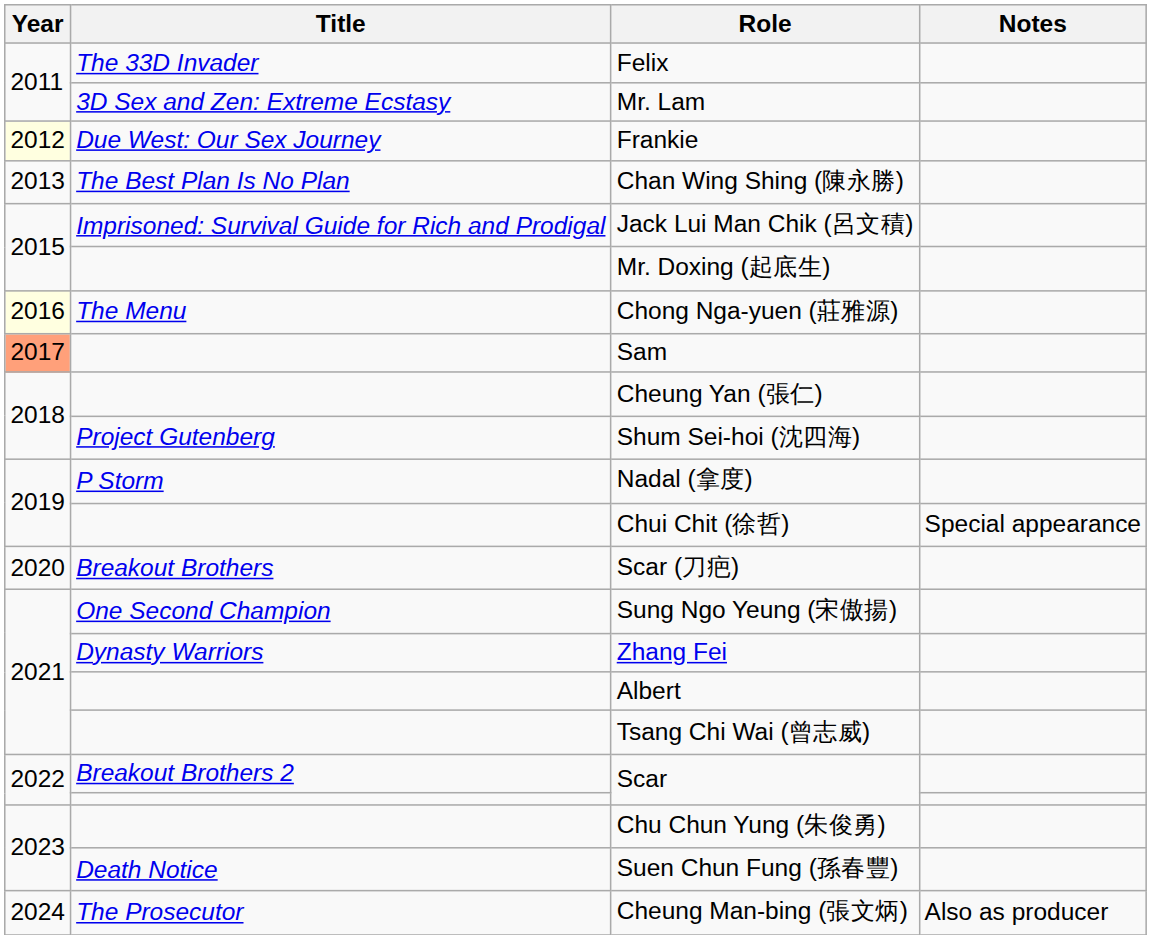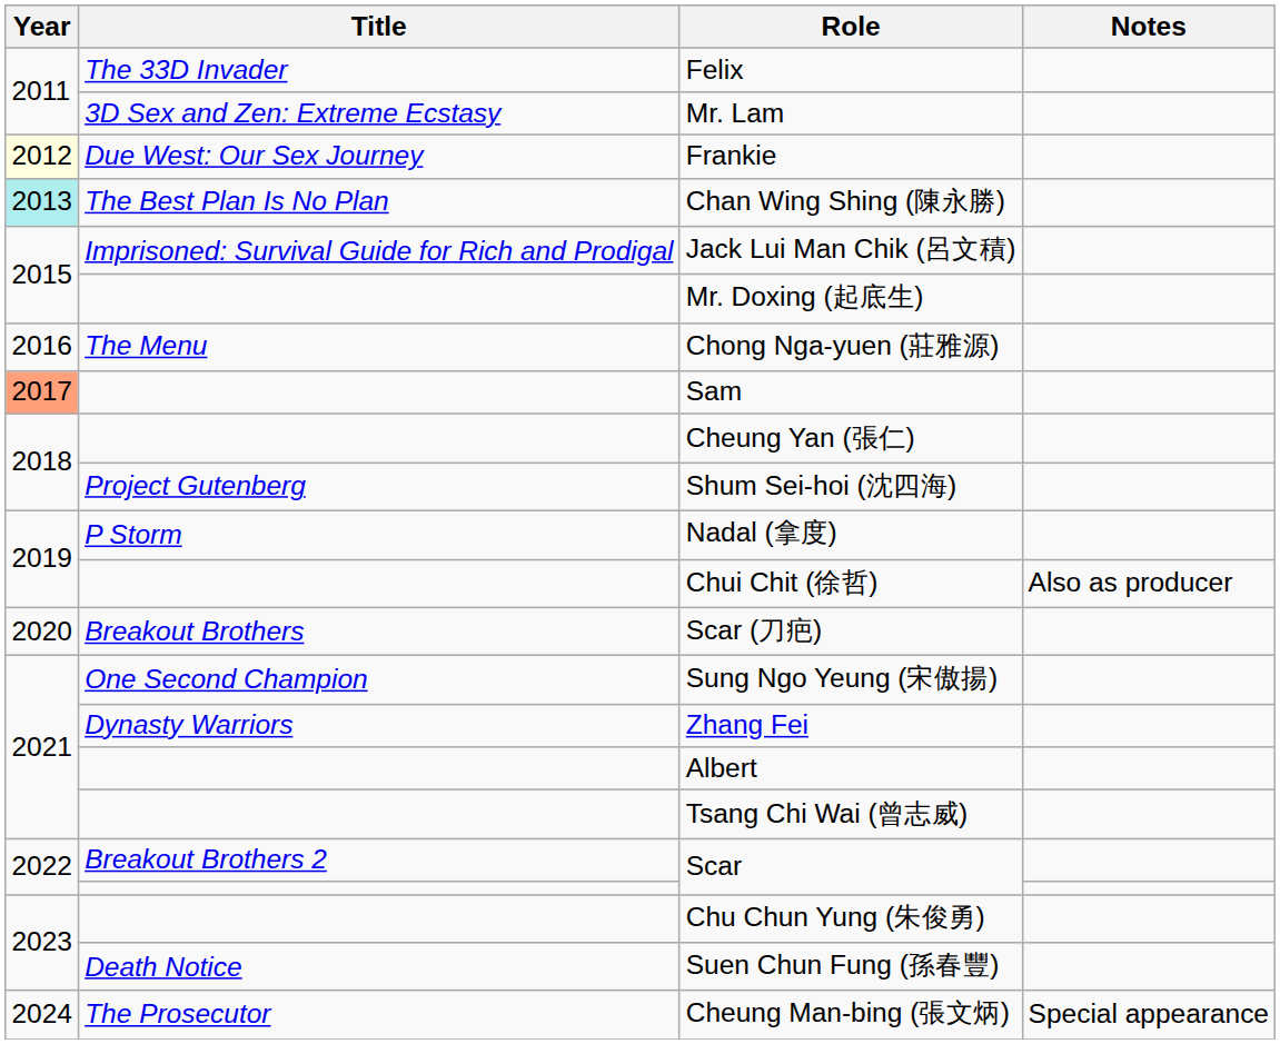Chan Wing Shing (陳永勝) | Year: no background -> paleturquoise background
Chong Nga-yuen (莊雅源) | Year: lightyellow background -> no background
Chui Chit (徐哲) | Notes: Special appearance -> Also as producer
Cheung Man-bing (張文炳) | Notes: Also as producer -> Special appearance
